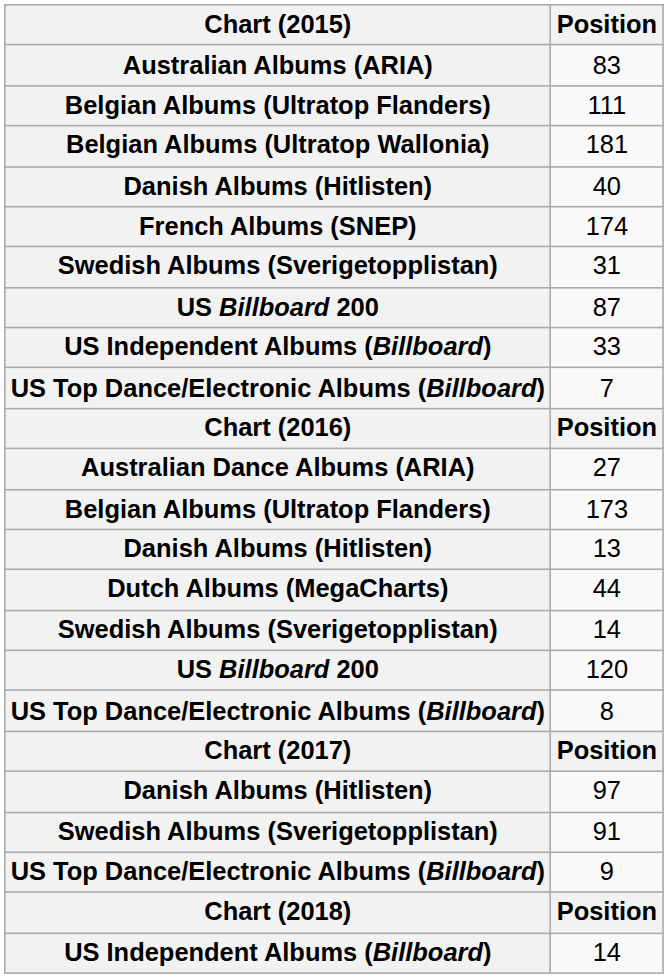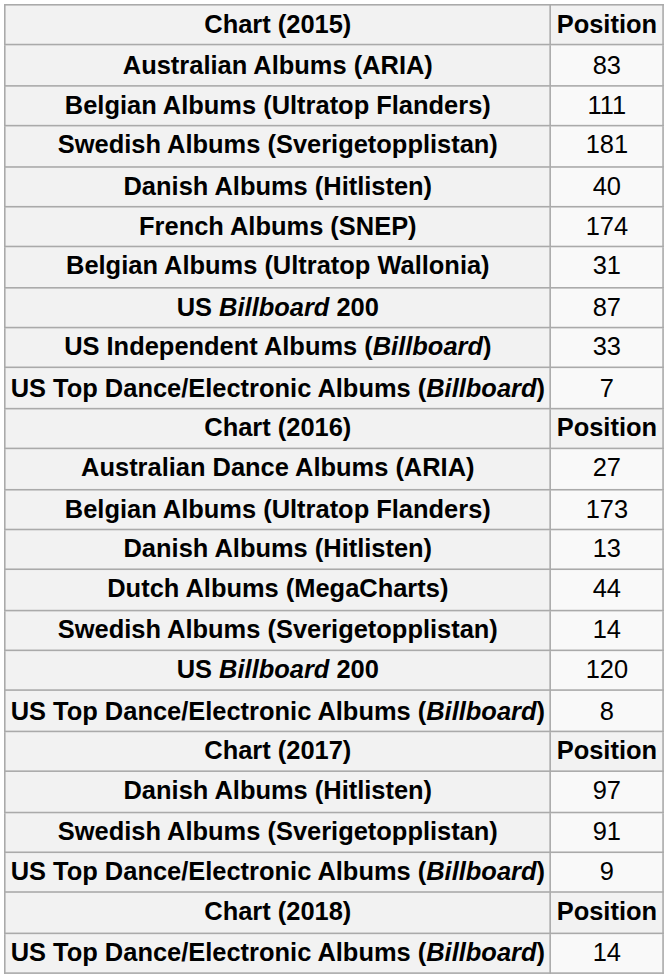row 4 | Chart (2015): Belgian Albums (Ultratop Wallonia) -> Swedish Albums (Sverigetopplistan)
row 7 | Chart (2015): Swedish Albums (Sverigetopplistan) -> Belgian Albums (Ultratop Wallonia)
row 24 | Chart (2015): US Independent Albums (Billboard) -> US Top Dance/Electronic Albums (Billboard)
